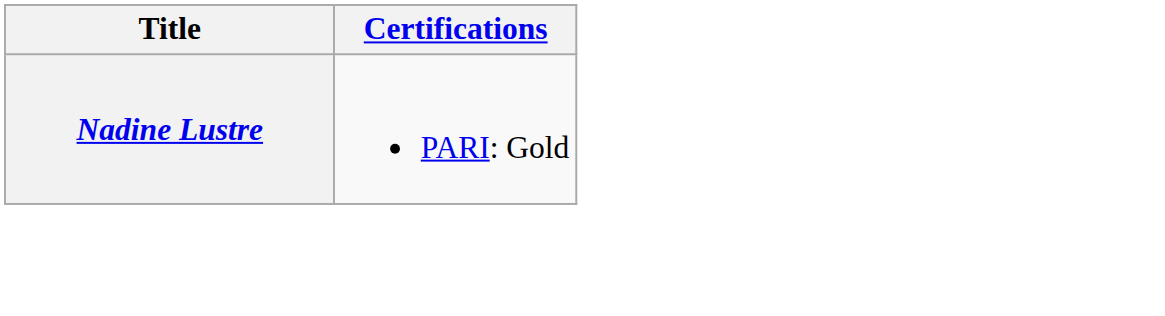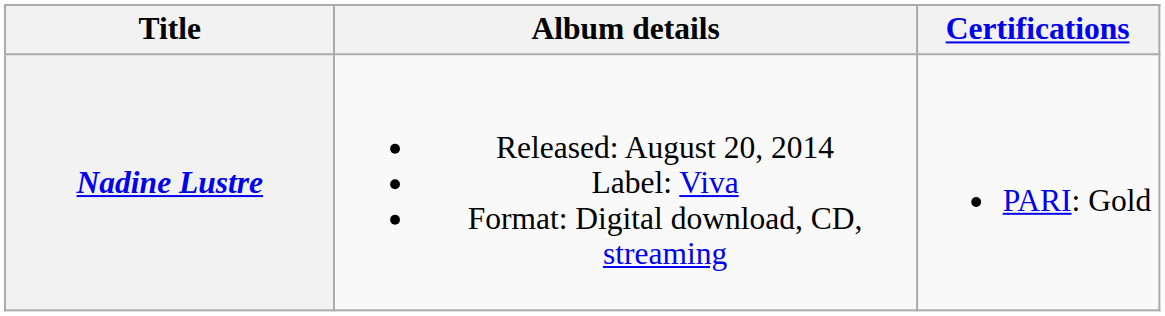+ column: Album details | Released: August 20, 2014 Label: Viva Format: Digital download, CD, streaming
